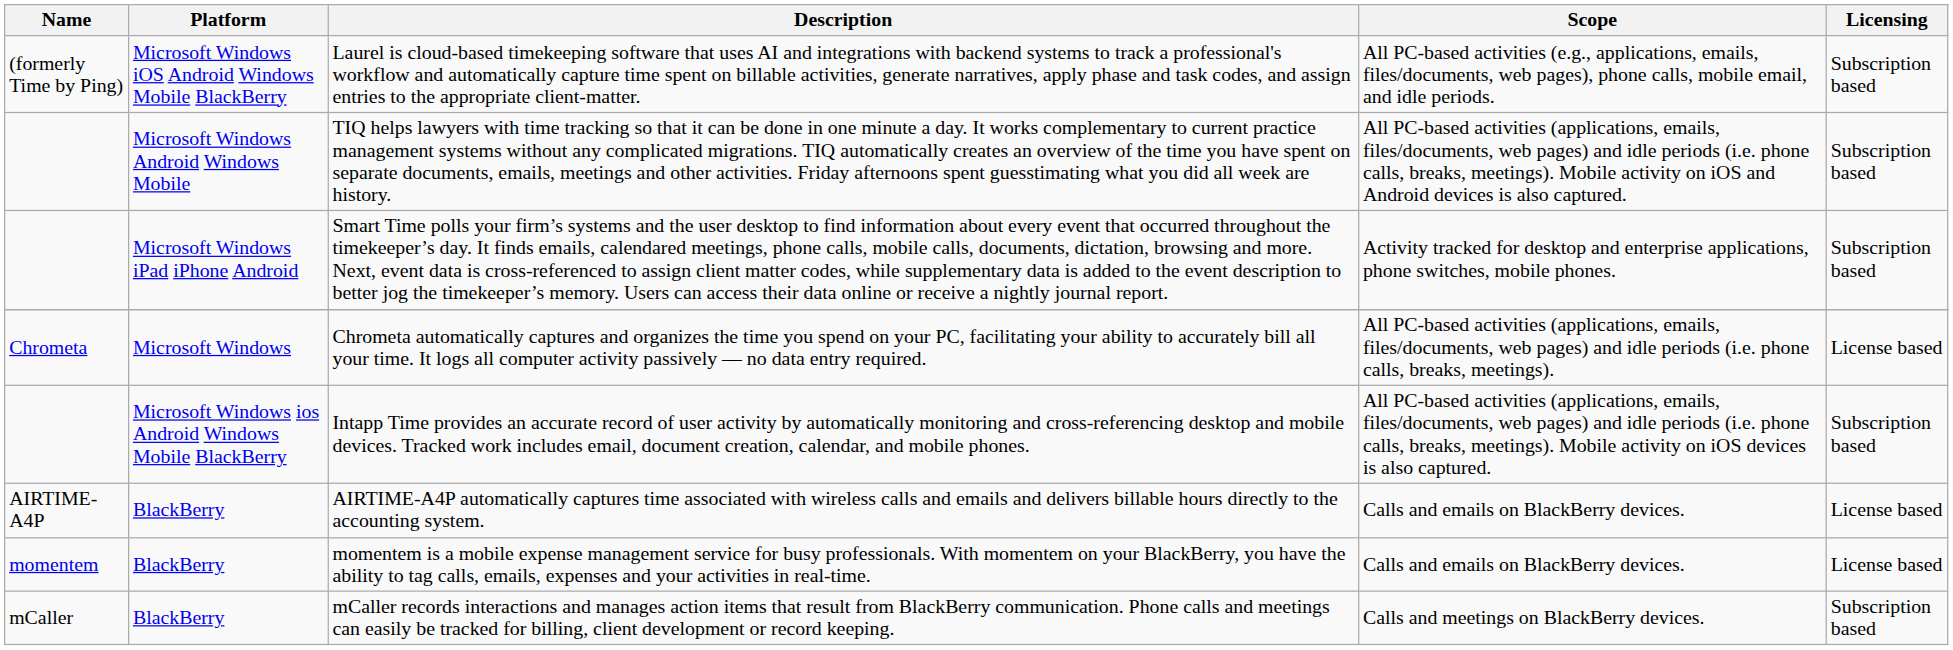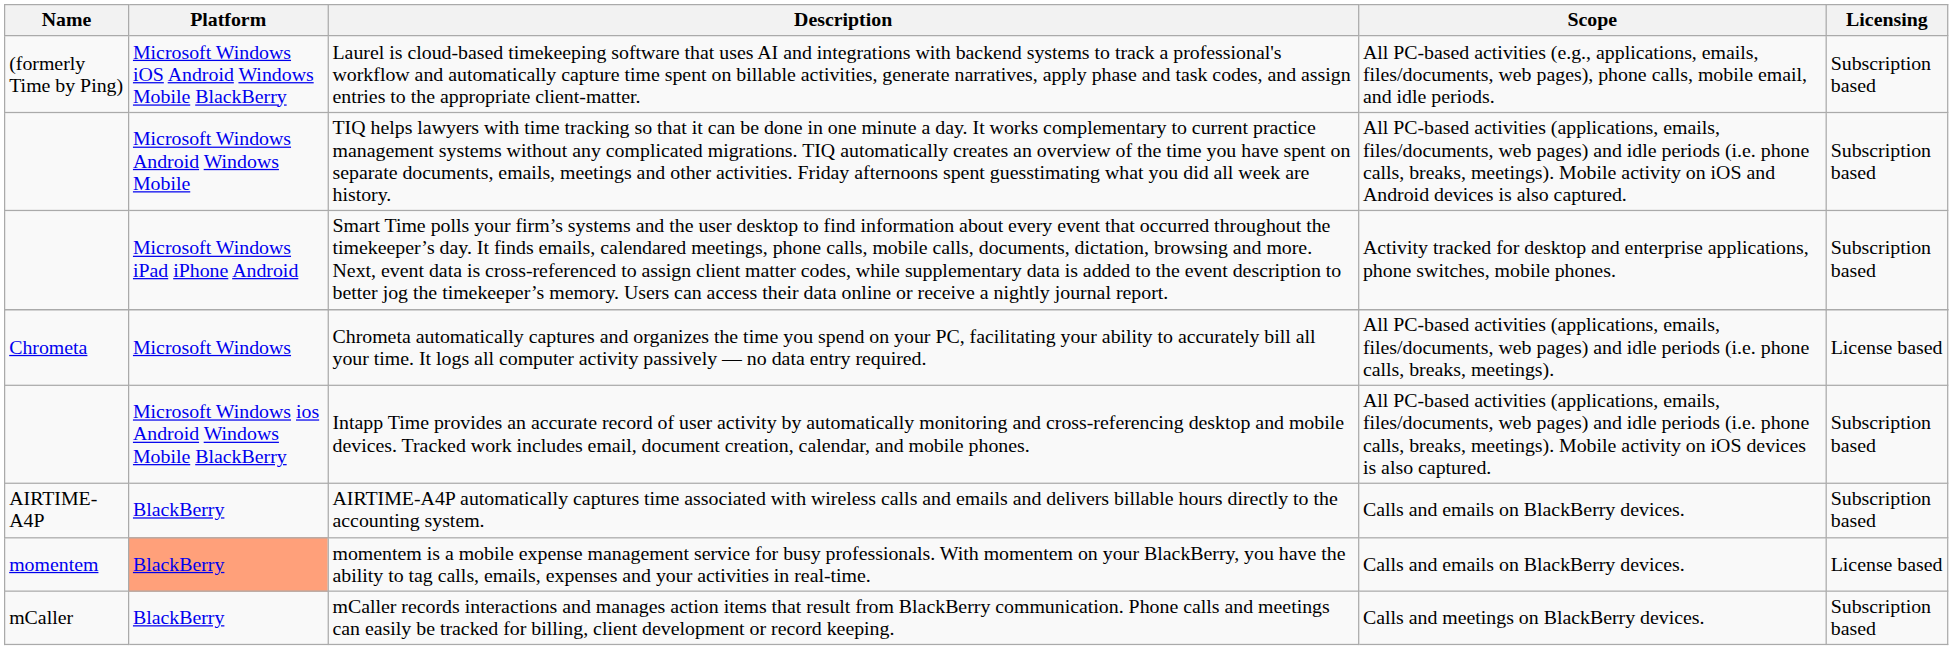row 7 | Licensing: License based -> Subscription based
row 8 | Platform: no background -> lightsalmon background
